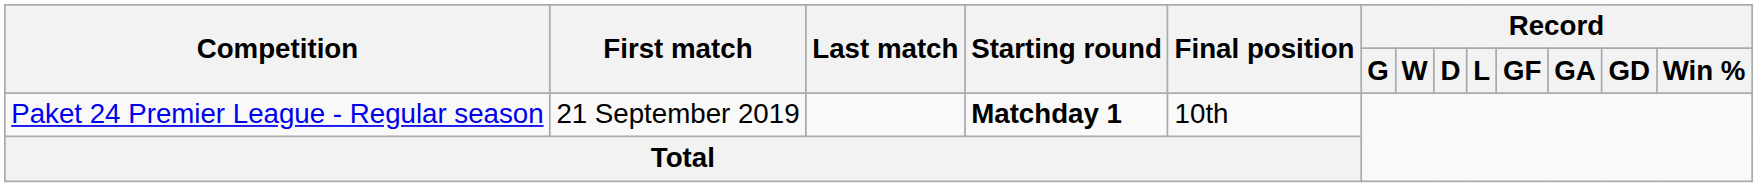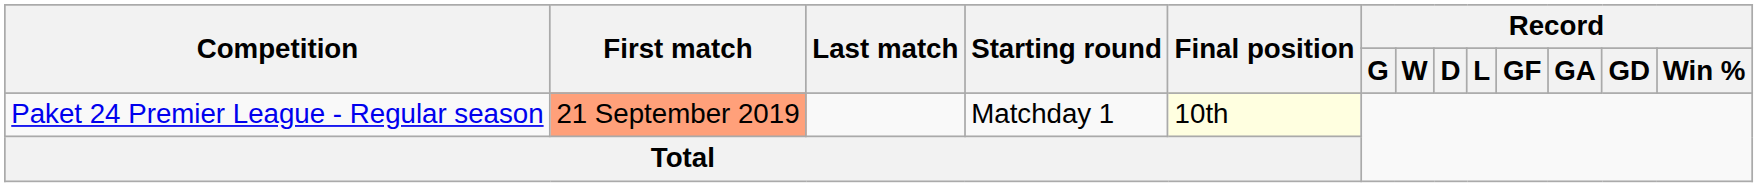Paket 24 Premier League - Regular season | First match: no background -> lightsalmon background
Paket 24 Premier League - Regular season | Starting round: bold -> normal
Paket 24 Premier League - Regular season | Final position: no background -> lightyellow background
